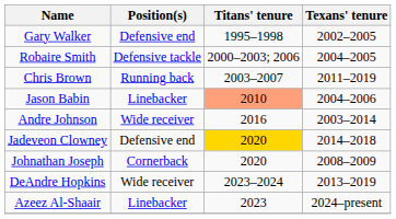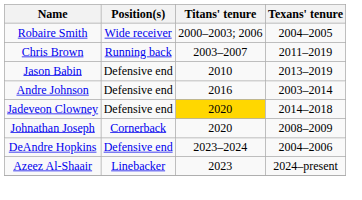- row: Gary Walker | Defensive end | 1995–1998 | 2002–2005
Robaire Smith | Position(s): Defensive tackle -> Wide receiver
Jason Babin | Position(s): Linebacker -> Defensive end
Jason Babin | Titans' tenure: lightsalmon background -> no background
Jason Babin | Texans' tenure: 2004–2006 -> 2013–2019
Andre Johnson | Position(s): Wide receiver -> Defensive end
DeAndre Hopkins | Position(s): Wide receiver -> Defensive end
DeAndre Hopkins | Texans' tenure: 2013–2019 -> 2004–2006
